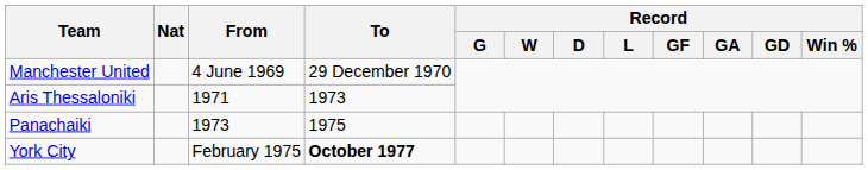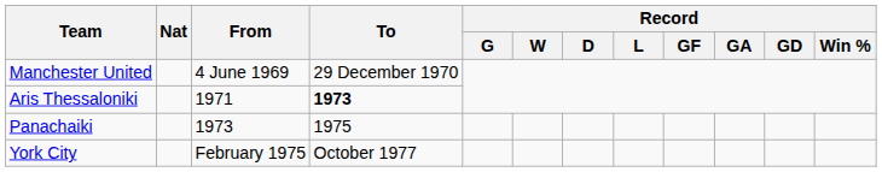Aris Thessaloniki | To: normal -> bold
York City | To: bold -> normal
